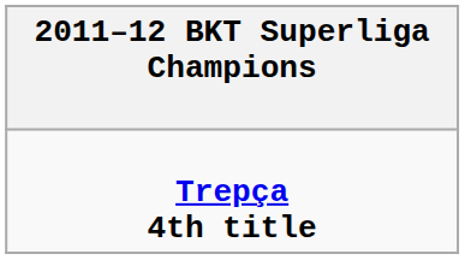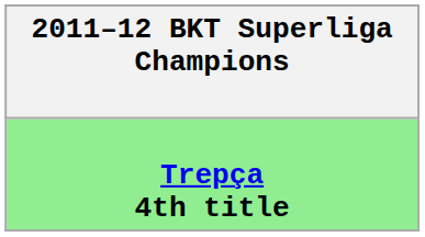row 2 | column 1: no background -> lightgreen background
